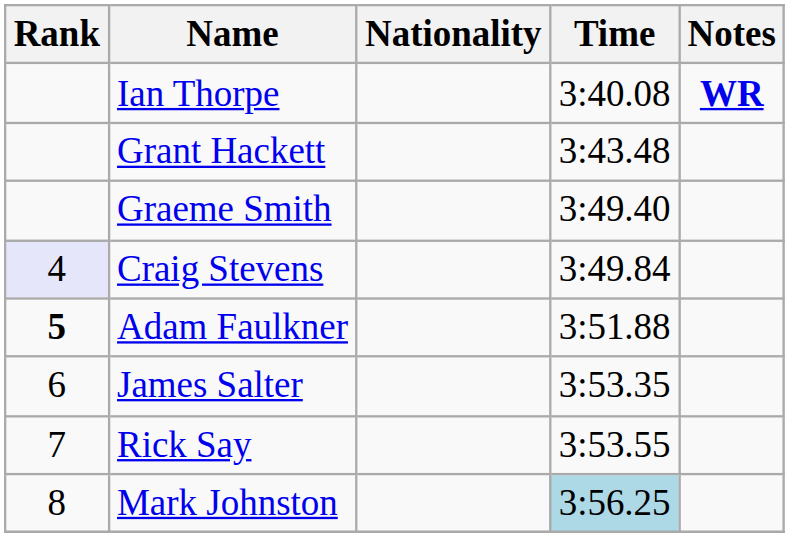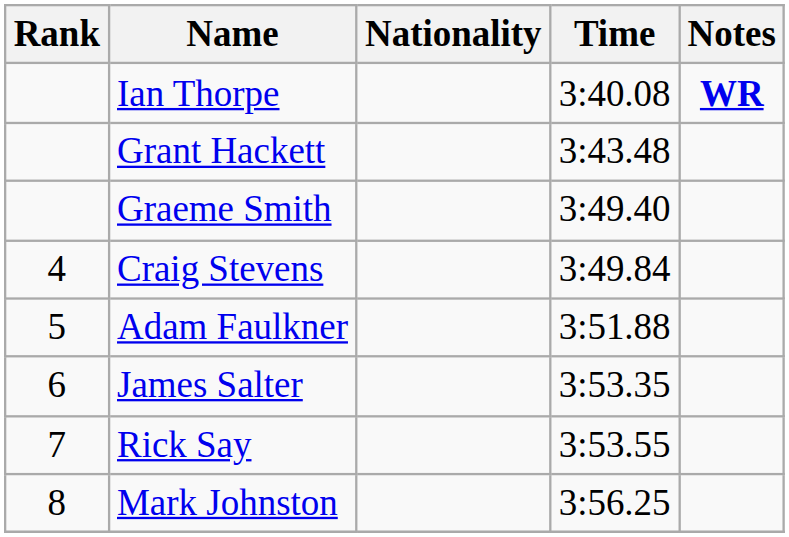Craig Stevens | Rank: lavender background -> no background
Adam Faulkner | Rank: bold -> normal
Mark Johnston | Time: lightblue background -> no background
